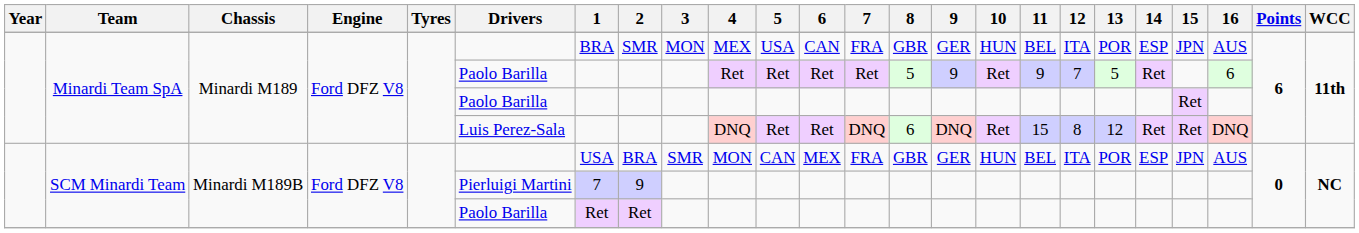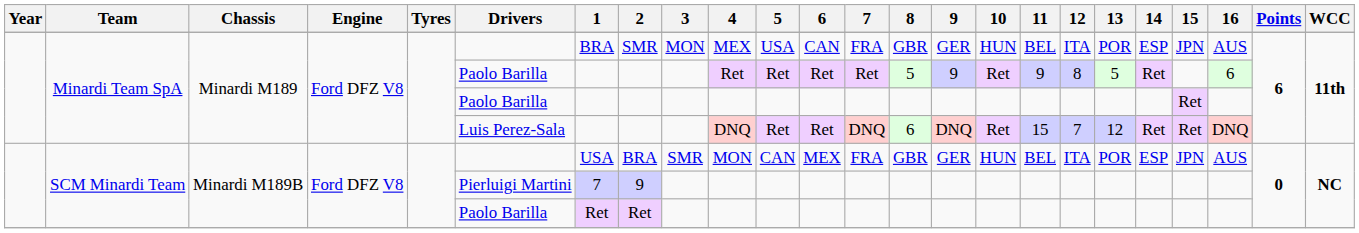row 3 | 12: 7 -> 8
row 5 | 12: 8 -> 7
